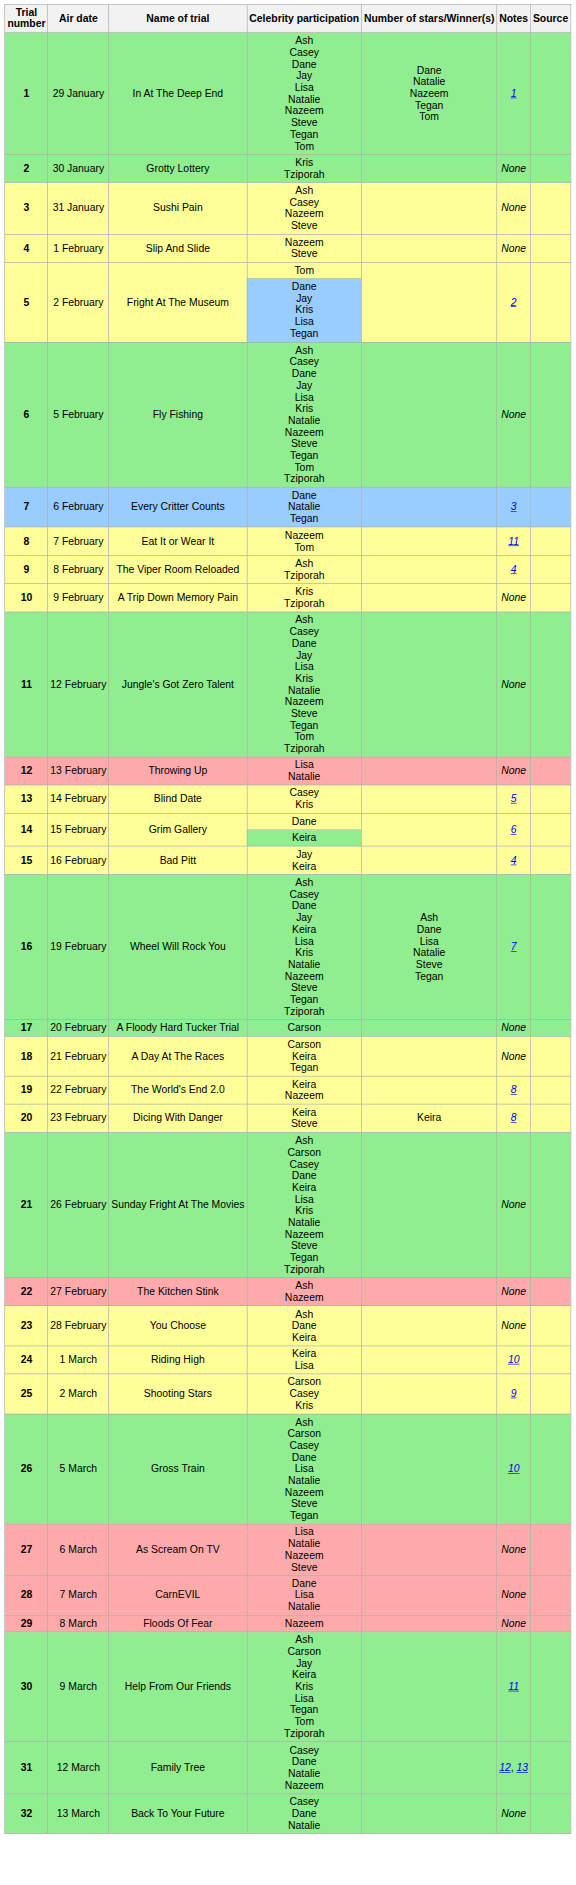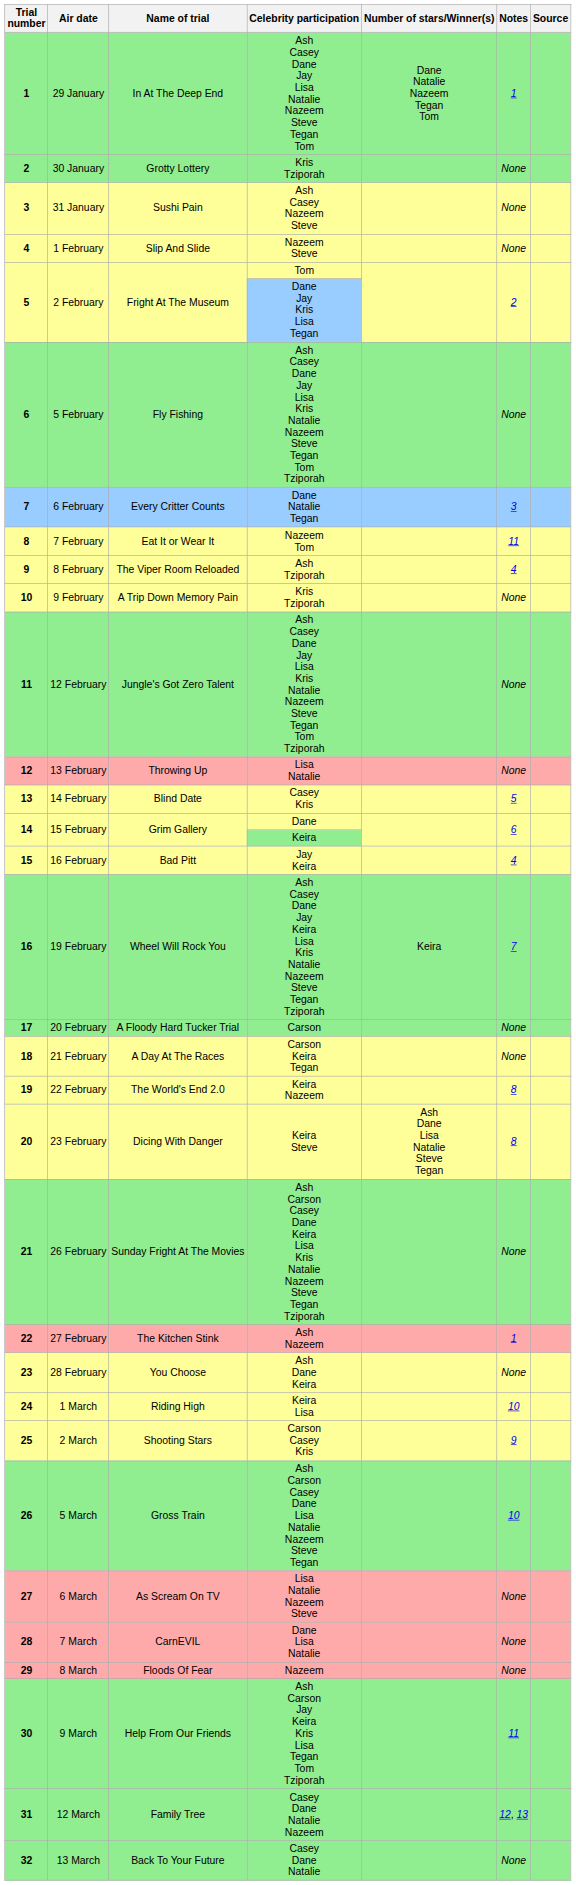19 February | Number of stars/Winner(s): Ash Dane Lisa Natalie Steve Tegan -> Keira
23 February | Number of stars/Winner(s): Keira -> Ash Dane Lisa Natalie Steve Tegan
27 February | Notes: None -> 1
